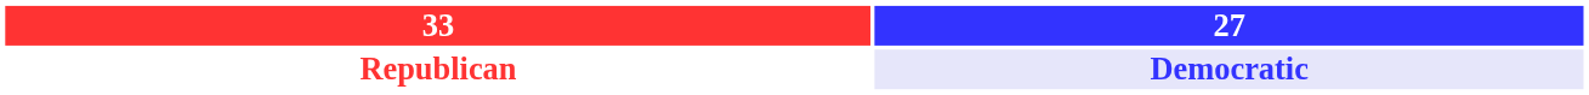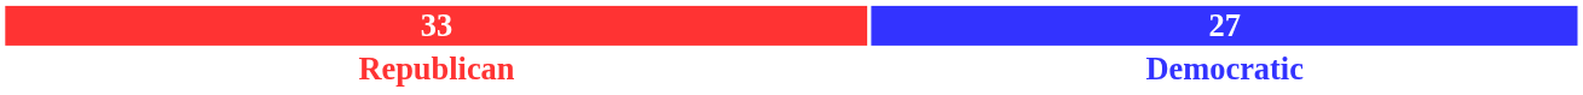Republican | column 2: lavender background -> no background
